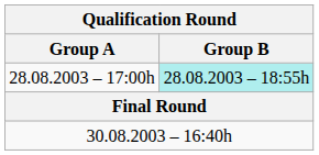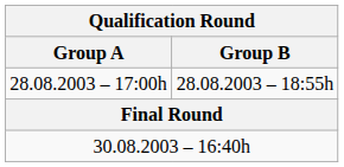28.08.2003 – 17:00h | Group B: paleturquoise background -> no background
